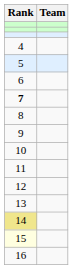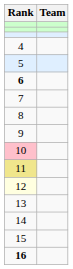row 7 | Rank: normal -> bold
row 8 | Rank: bold -> normal
row 11 | Rank: no background -> pink background
row 12 | Rank: no background -> khaki background
row 13 | Rank: no background -> lightyellow background
row 15 | Rank: khaki background -> no background
row 16 | Rank: lightyellow background -> no background
row 17 | Rank: normal -> bold
